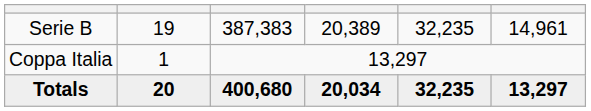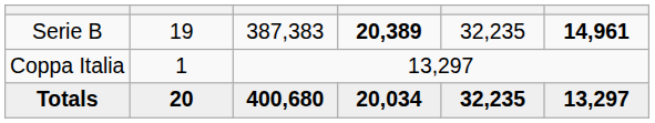Serie B | column 4: normal -> bold
Serie B | column 6: normal -> bold
